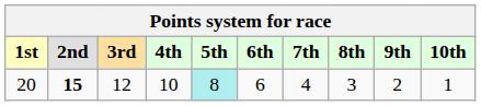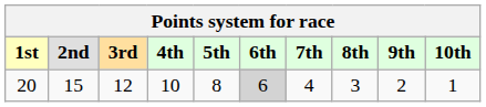20 | 2nd: bold -> normal
20 | 5th: paleturquoise background -> no background
20 | 6th: no background -> lightgrey background
